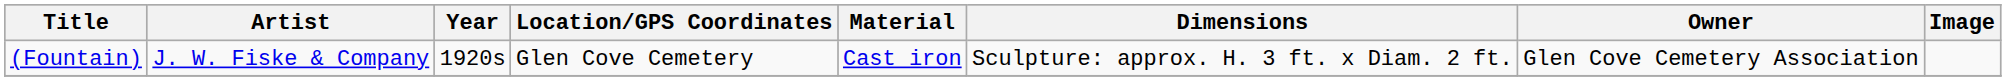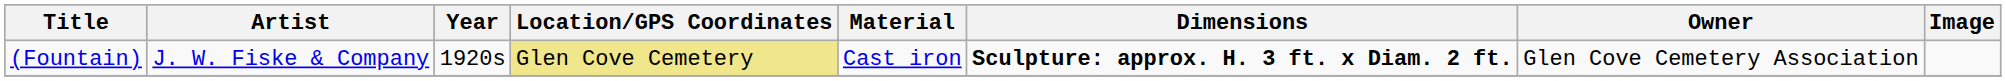(Fountain) | Location/GPS Coordinates: no background -> khaki background
(Fountain) | Dimensions: normal -> bold
